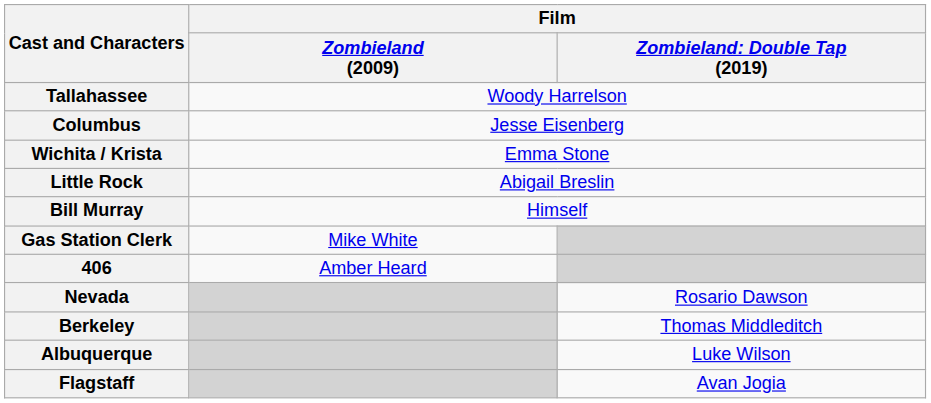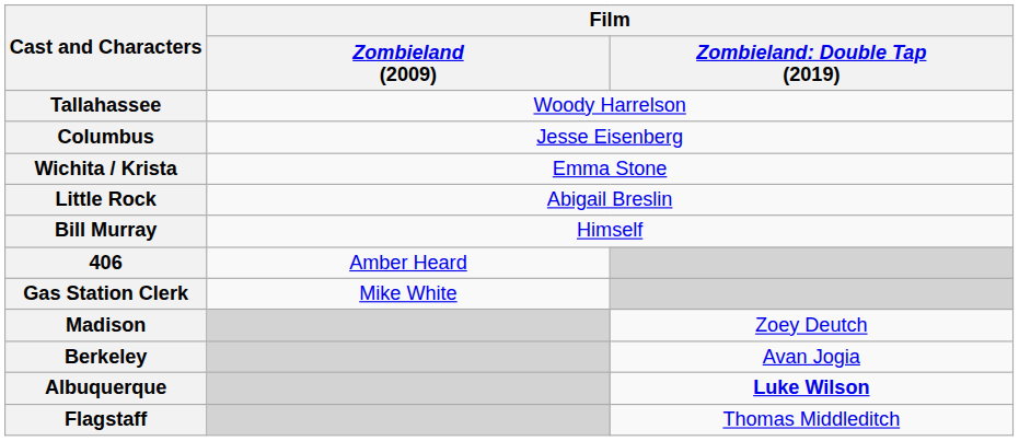rows swapped: 406 <-> Gas Station Clerk
- row: Nevada | Rosario Dawson
+ row: Madison | Zoey Deutch
Berkeley | column 3: Thomas Middleditch -> Avan Jogia
Albuquerque | column 3: normal -> bold
Flagstaff | column 3: Avan Jogia -> Thomas Middleditch
